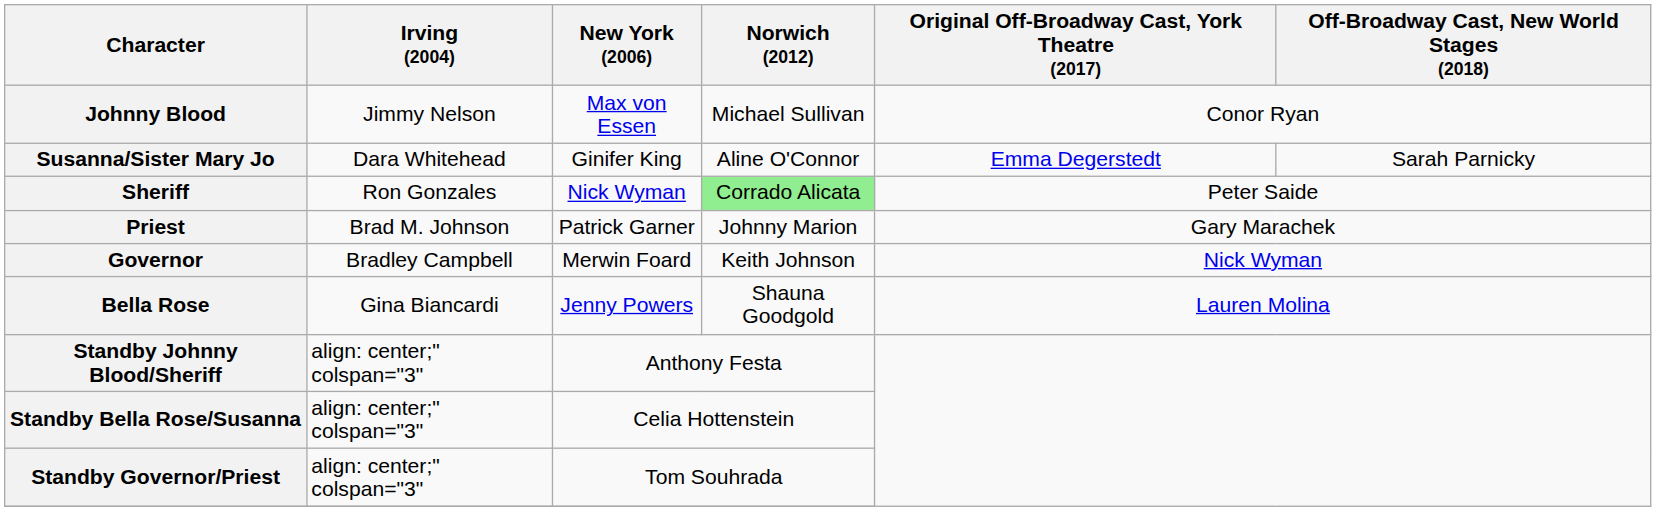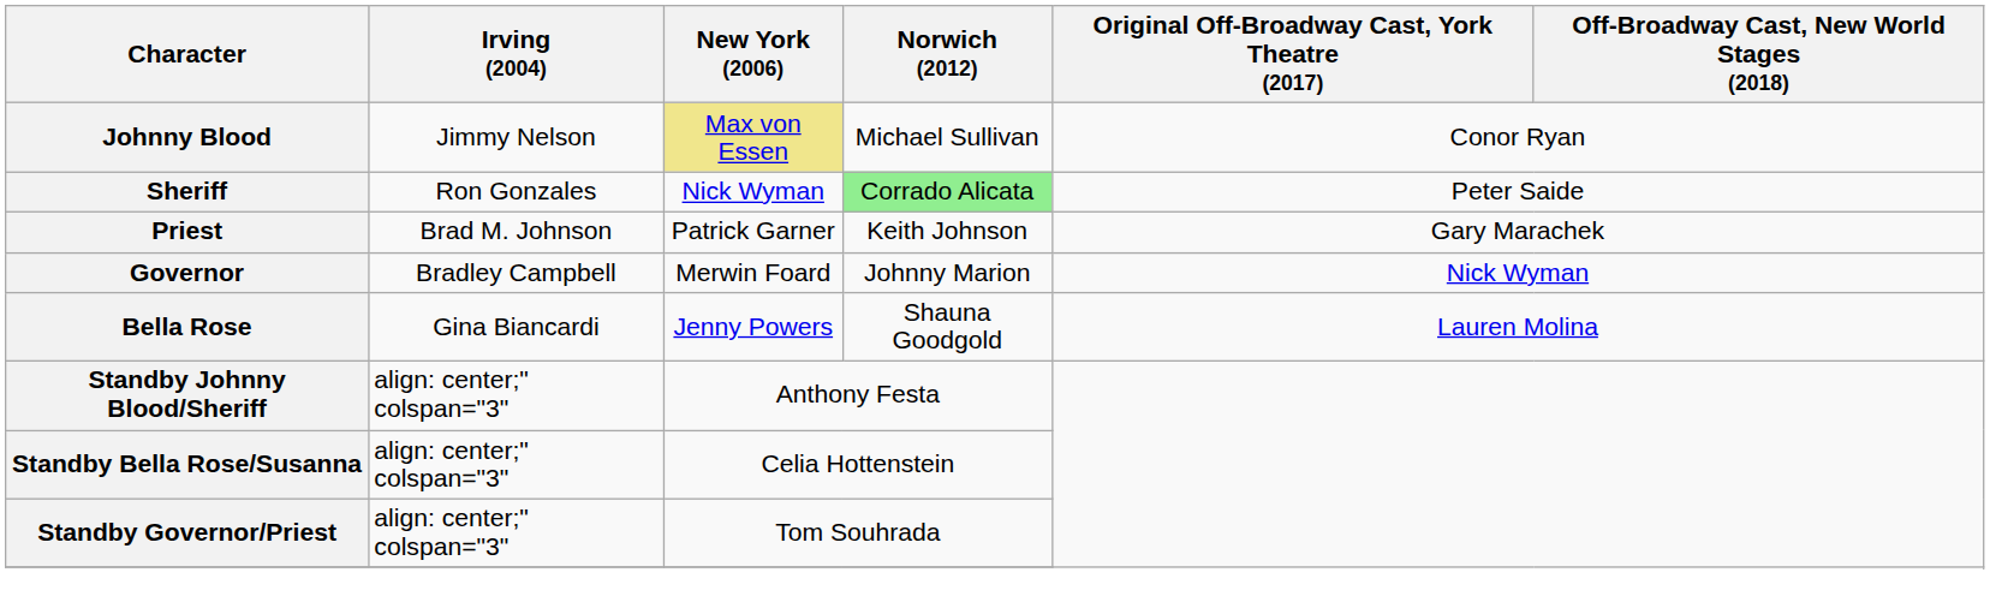Johnny Blood | New York (2006): no background -> khaki background
- row: Susanna/Sister Mary Jo | Dara Whitehead | Ginifer King | Aline O'Connor | Emma Degerstedt | Sarah Parnicky
Priest | Norwich (2012): Johnny Marion -> Keith Johnson
Governor | Norwich (2012): Keith Johnson -> Johnny Marion
